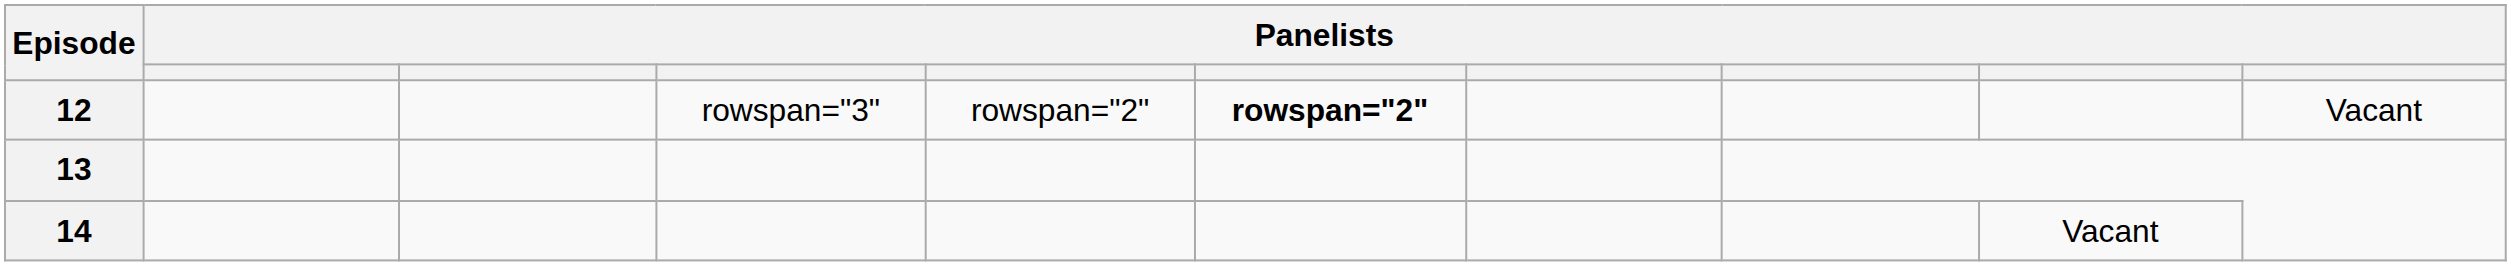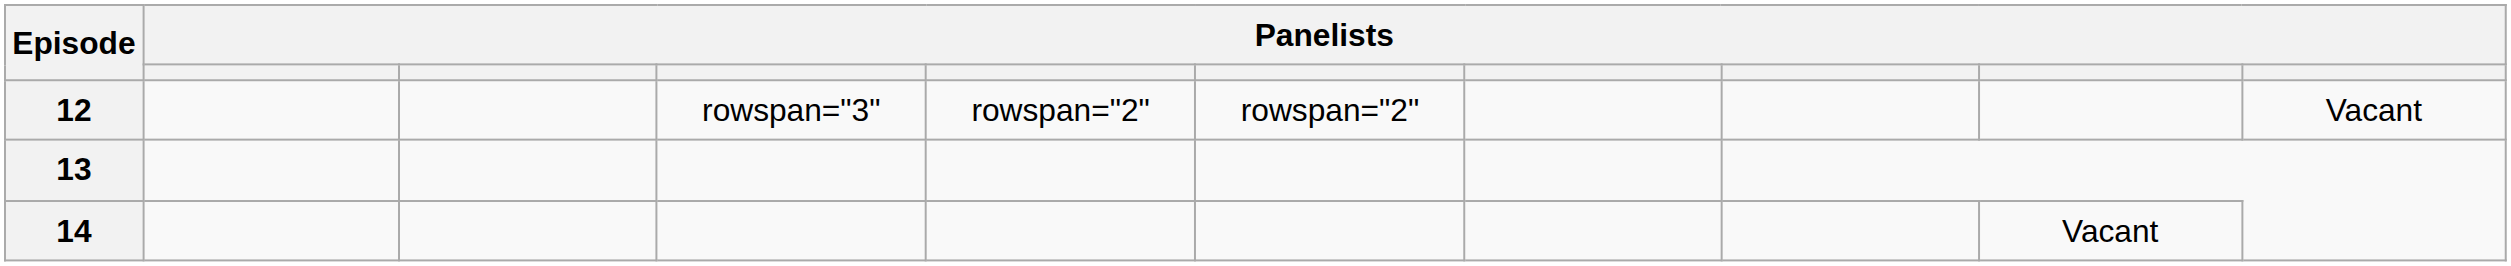12 | column 6: bold -> normal
